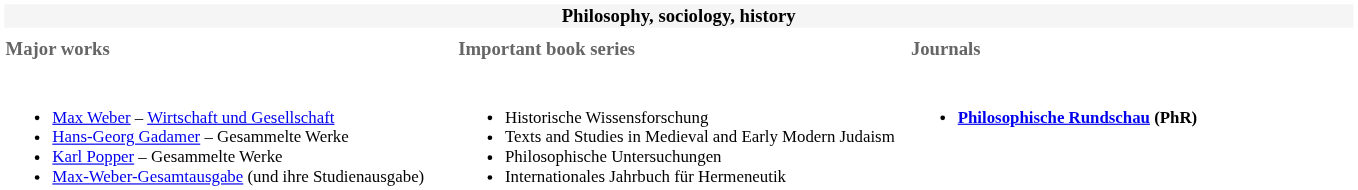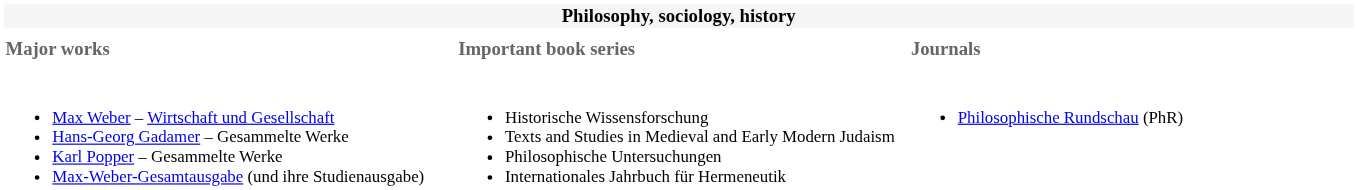row 3 | Journals: bold -> normal
